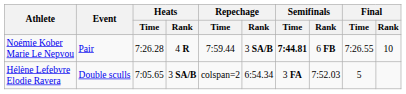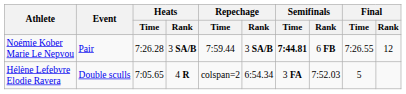Noémie Kober Marie Le Nepvou | Heats / Rank: 4 R -> 3 SA/B
Noémie Kober Marie Le Nepvou | Final / Rank: 10 -> 12
Hélène Lefebvre Elodie Ravera | Heats / Rank: 3 SA/B -> 4 R
